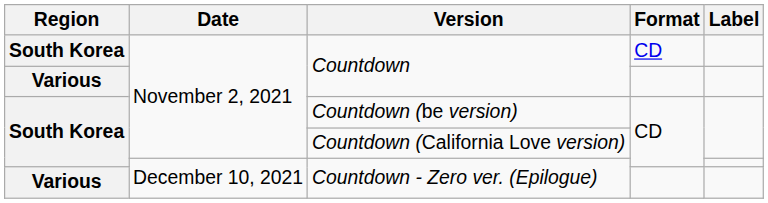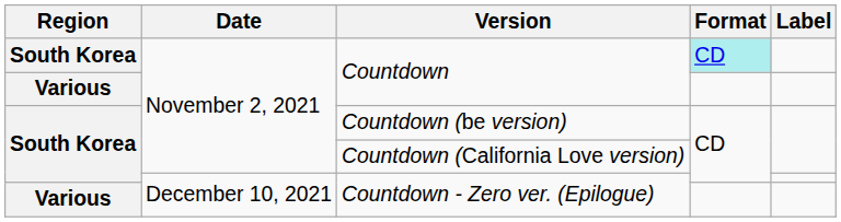South Korea / Countdown | Format: no background -> paleturquoise background
